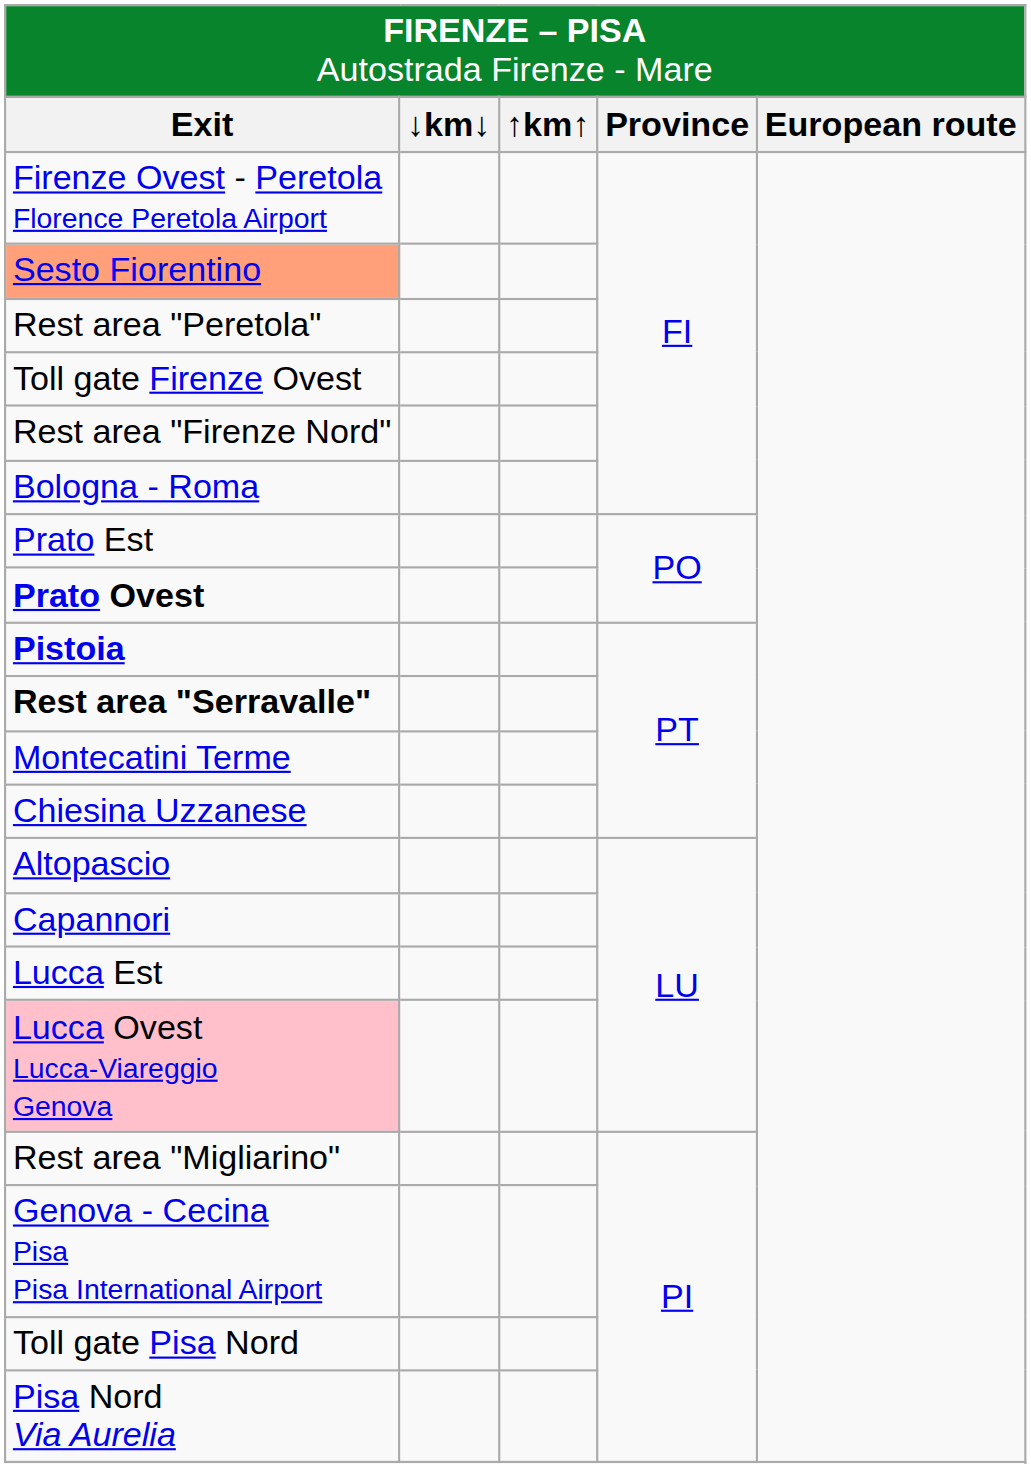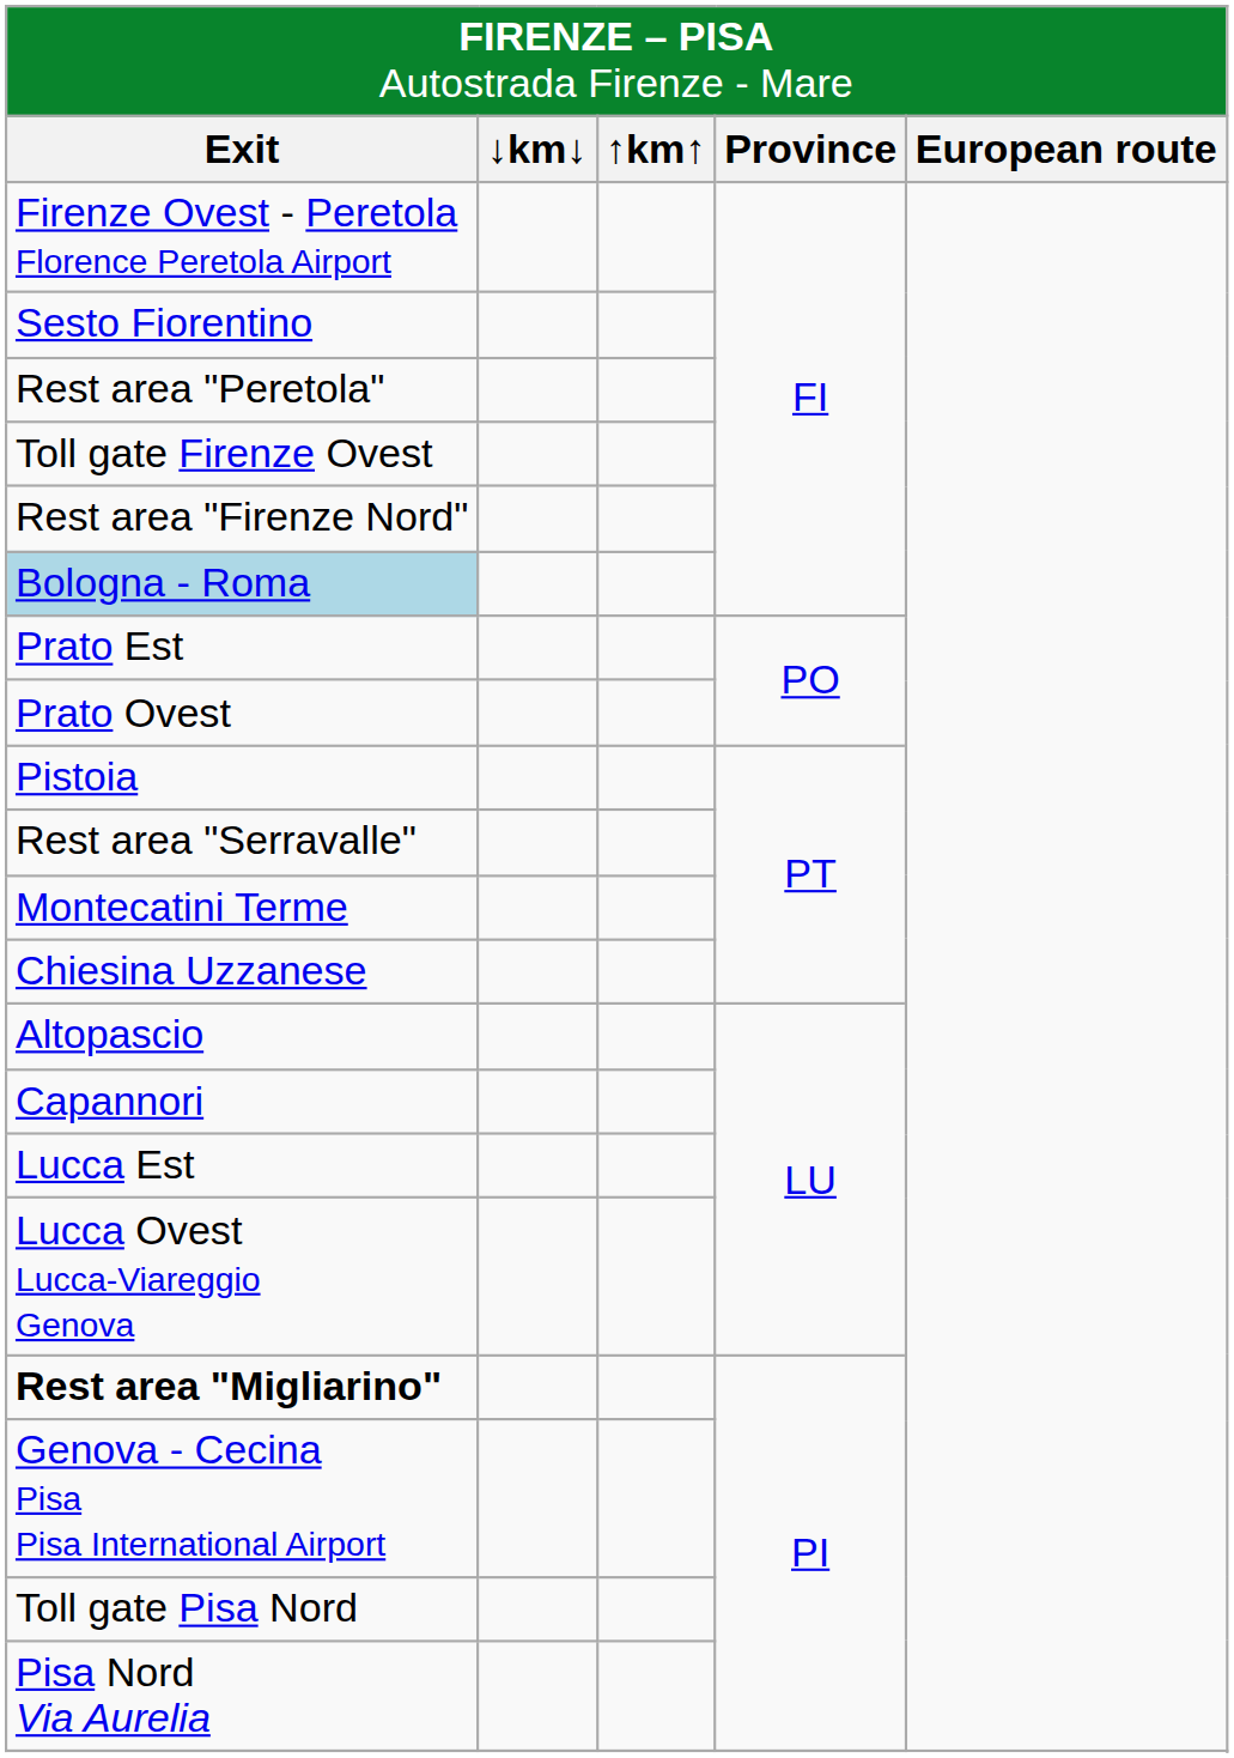Sesto Fiorentino | column 1: lightsalmon background -> no background
Bologna - Roma | column 1: no background -> lightblue background
Prato Ovest | column 1: bold -> normal
Pistoia | column 1: bold -> normal
Rest area "Serravalle" | column 1: bold -> normal
Lucca Ovest Lucca-Viareggio Genova | column 1: pink background -> no background
Rest area "Migliarino" | column 1: normal -> bold
